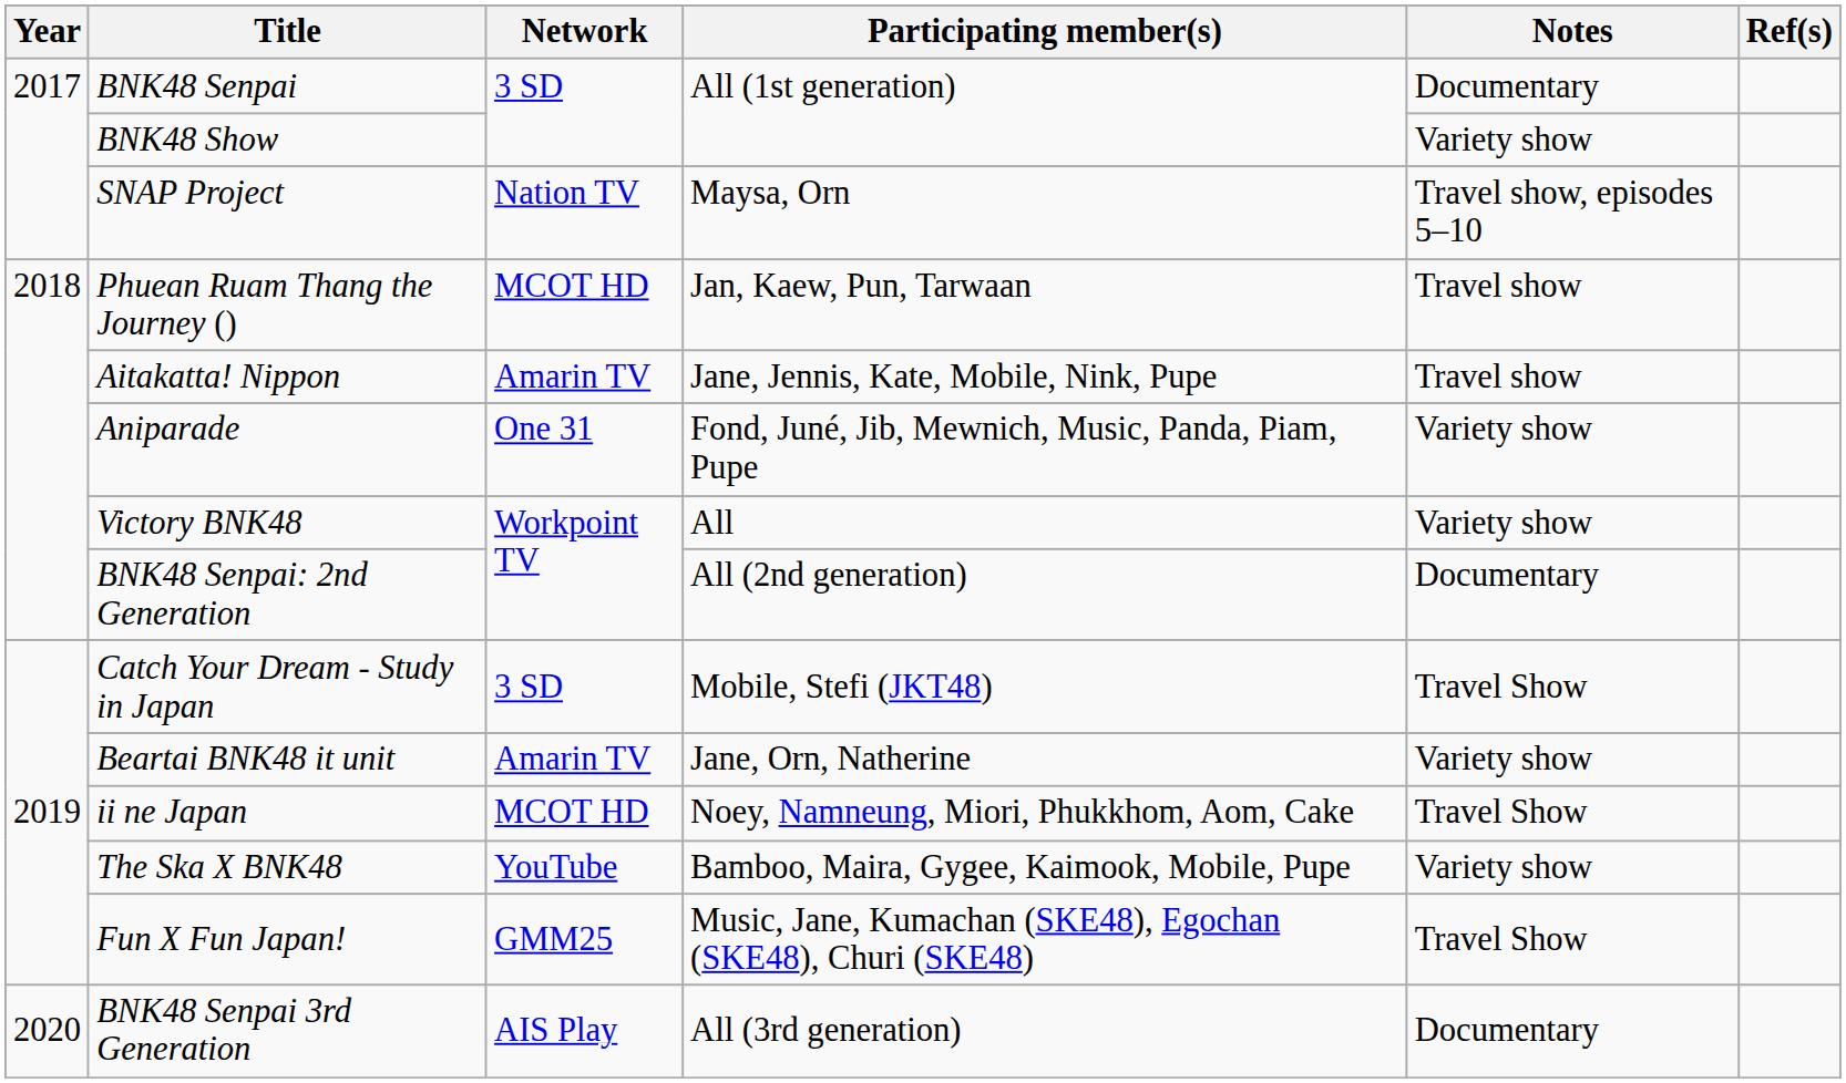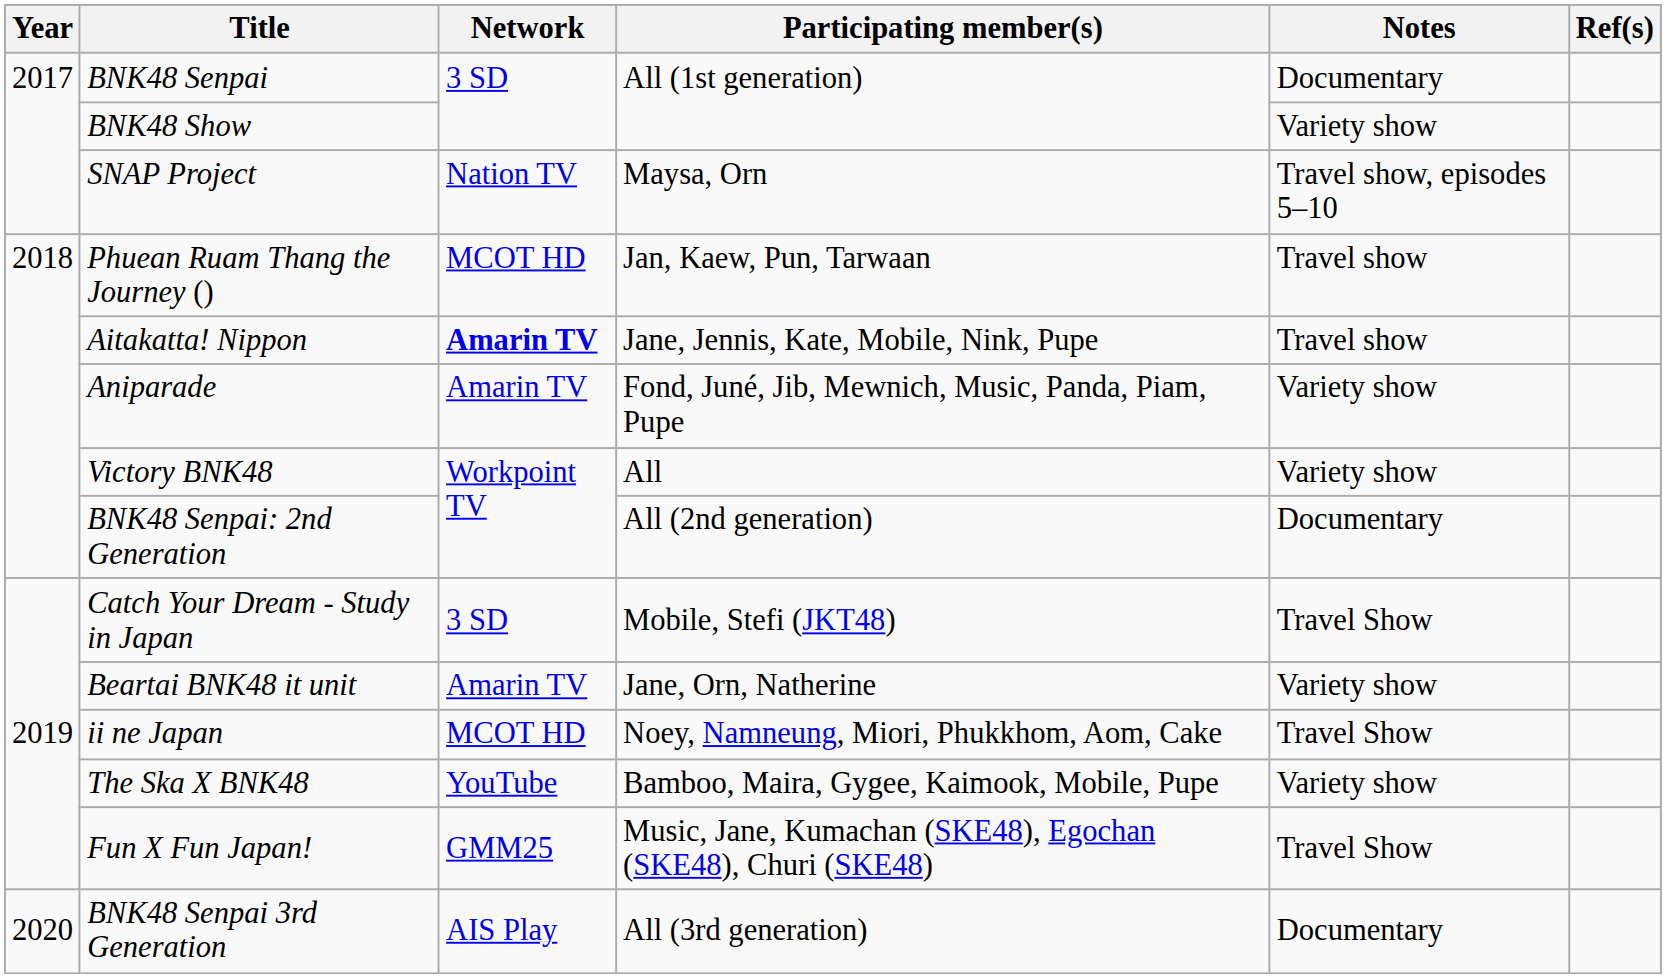Aitakatta! Nippon | Network: normal -> bold
Aniparade | Network: One 31 -> Amarin TV
